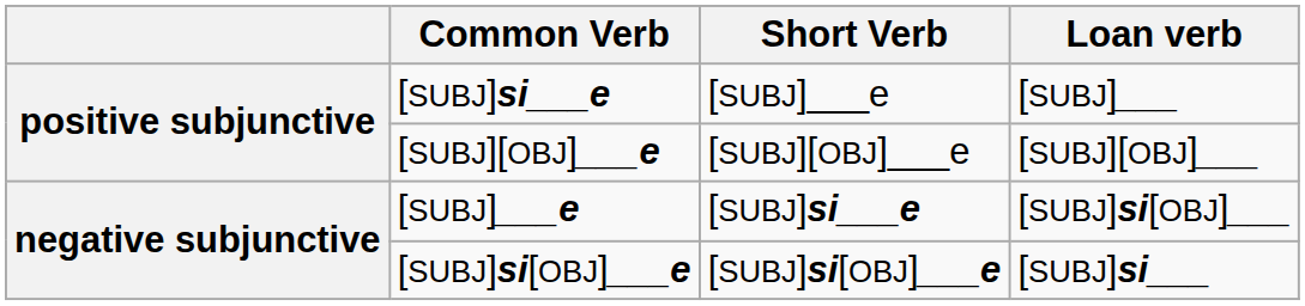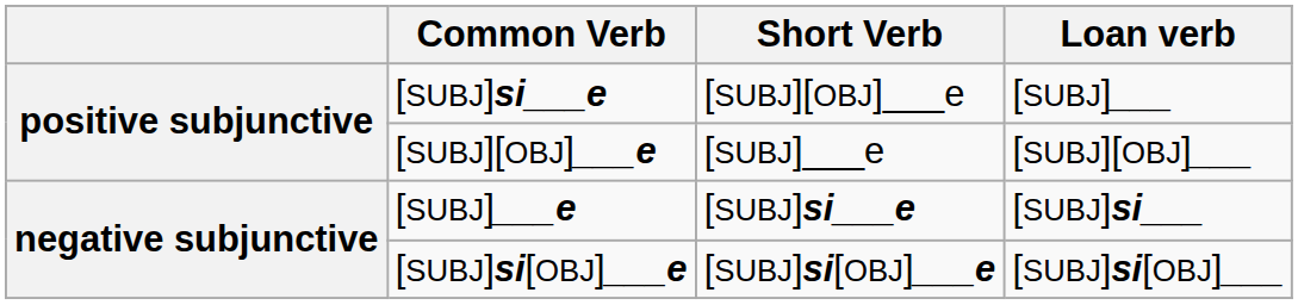row 2 | Short Verb: [SUBJ]___e -> [SUBJ][OBJ]___e
row 3 | Short Verb: [SUBJ][OBJ]___e -> [SUBJ]___e
row 4 | Loan verb: [SUBJ]si[OBJ]___ -> [SUBJ]si___
row 5 | Loan verb: [SUBJ]si___ -> [SUBJ]si[OBJ]___
